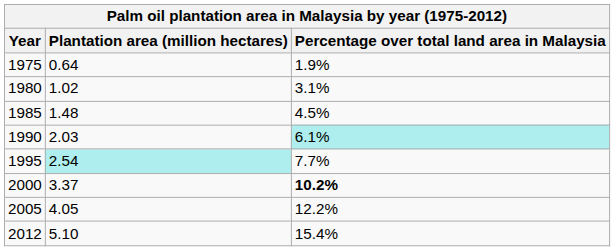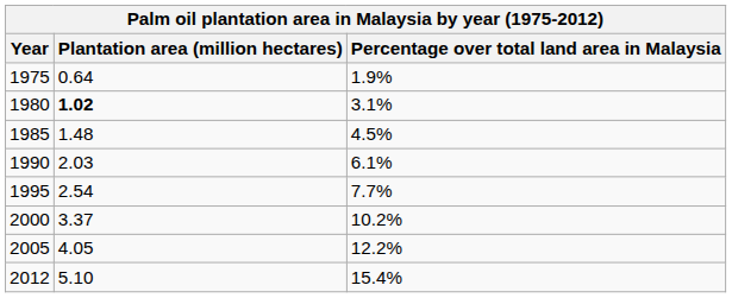1980 | Plantation area (million hectares): normal -> bold
1990 | Percentage over total land area in Malaysia: paleturquoise background -> no background
1995 | Plantation area (million hectares): paleturquoise background -> no background
2000 | Percentage over total land area in Malaysia: bold -> normal
